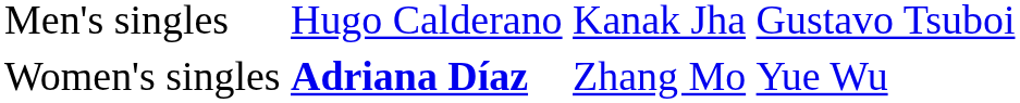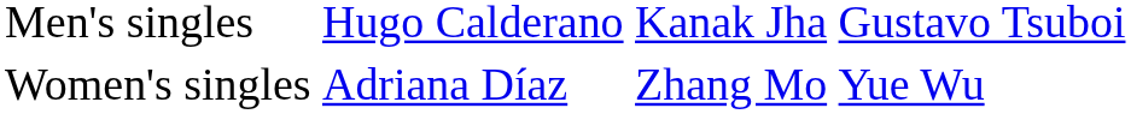Women's singles | column 2: bold -> normal
